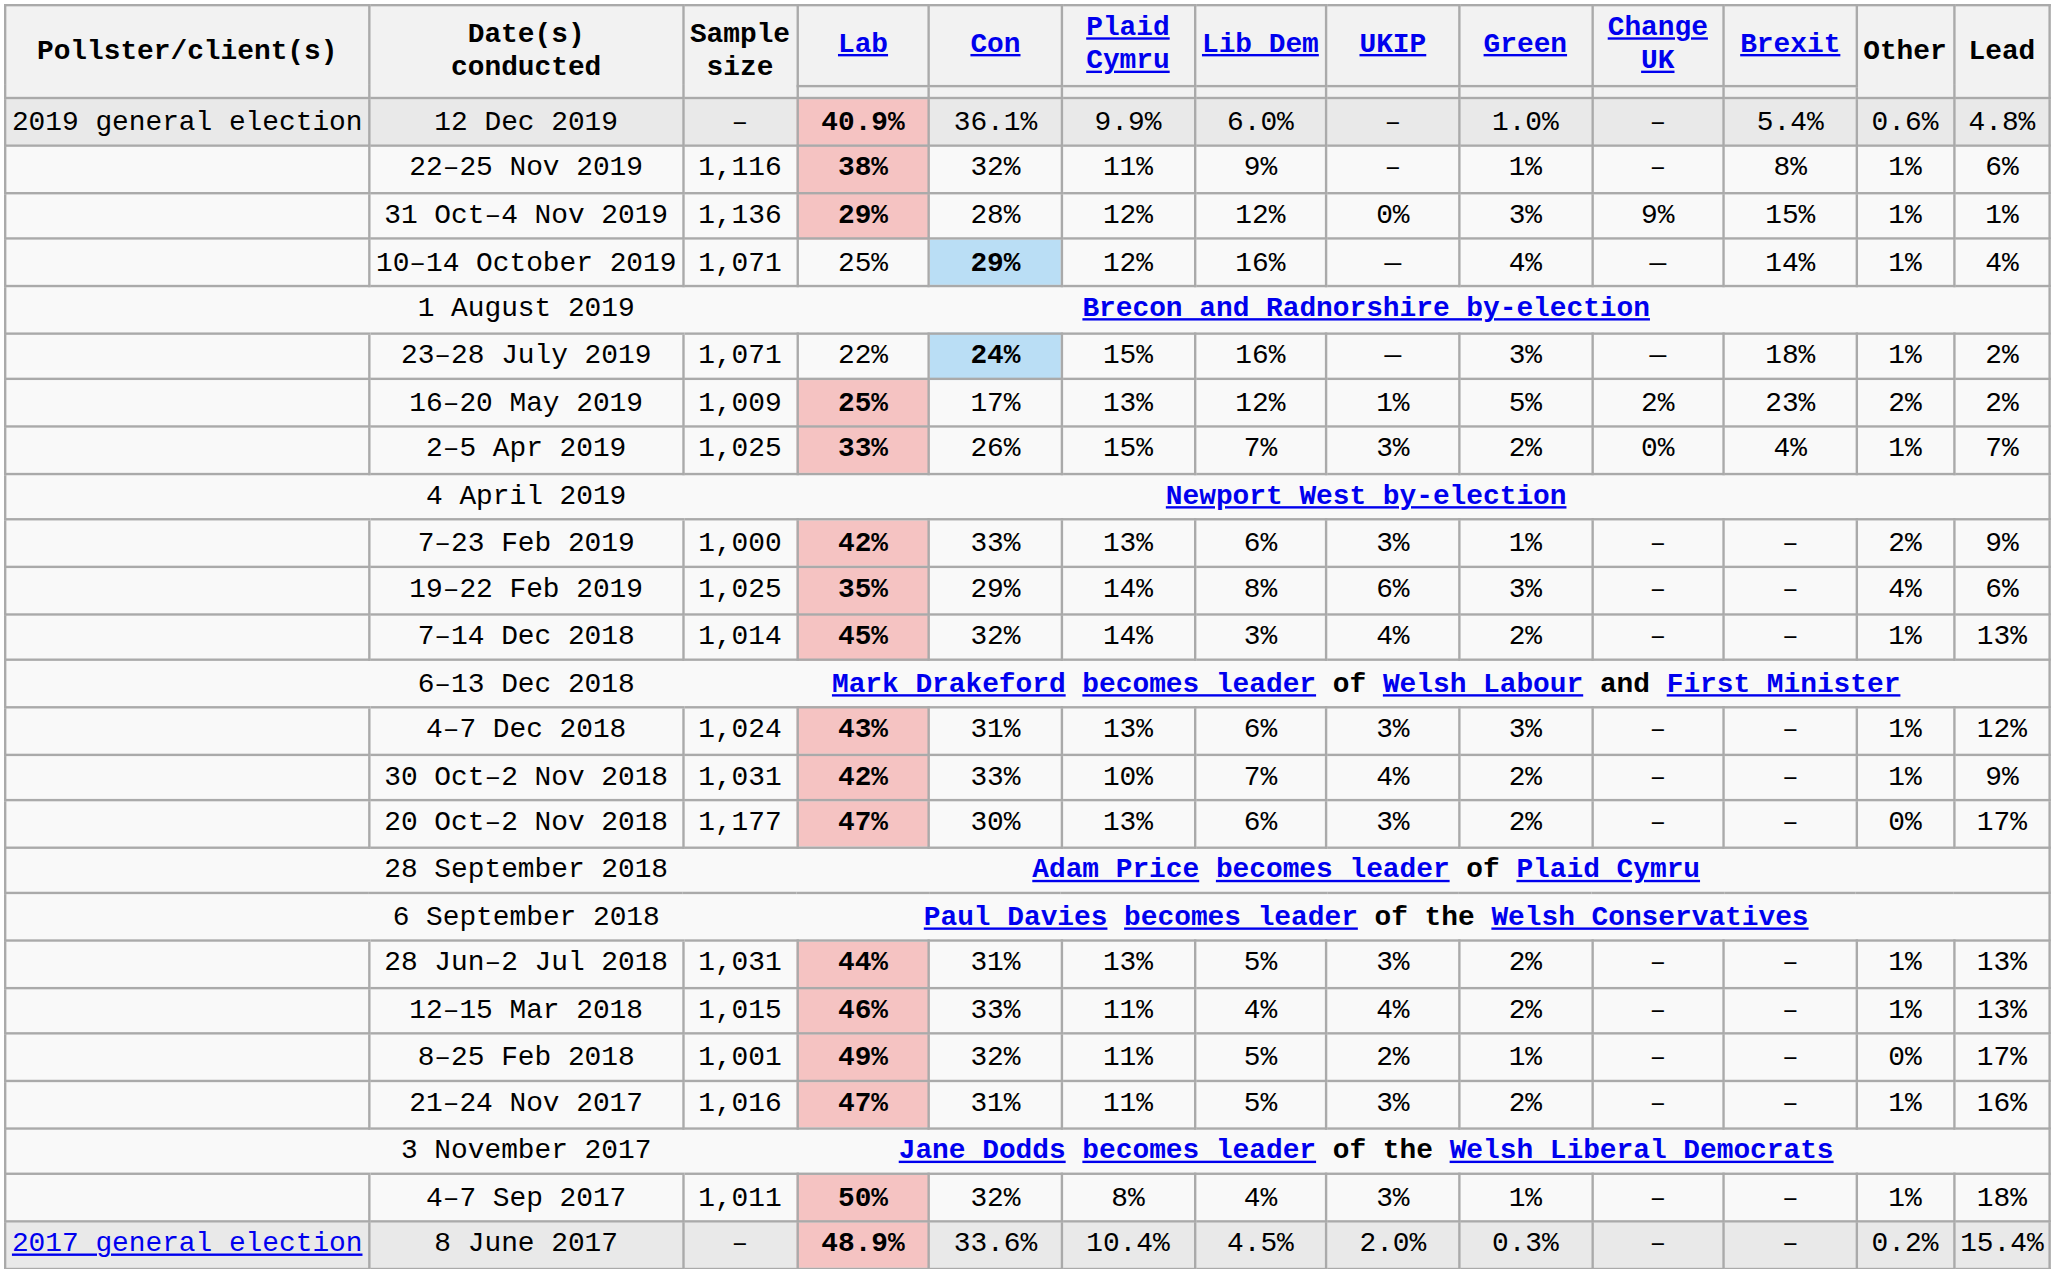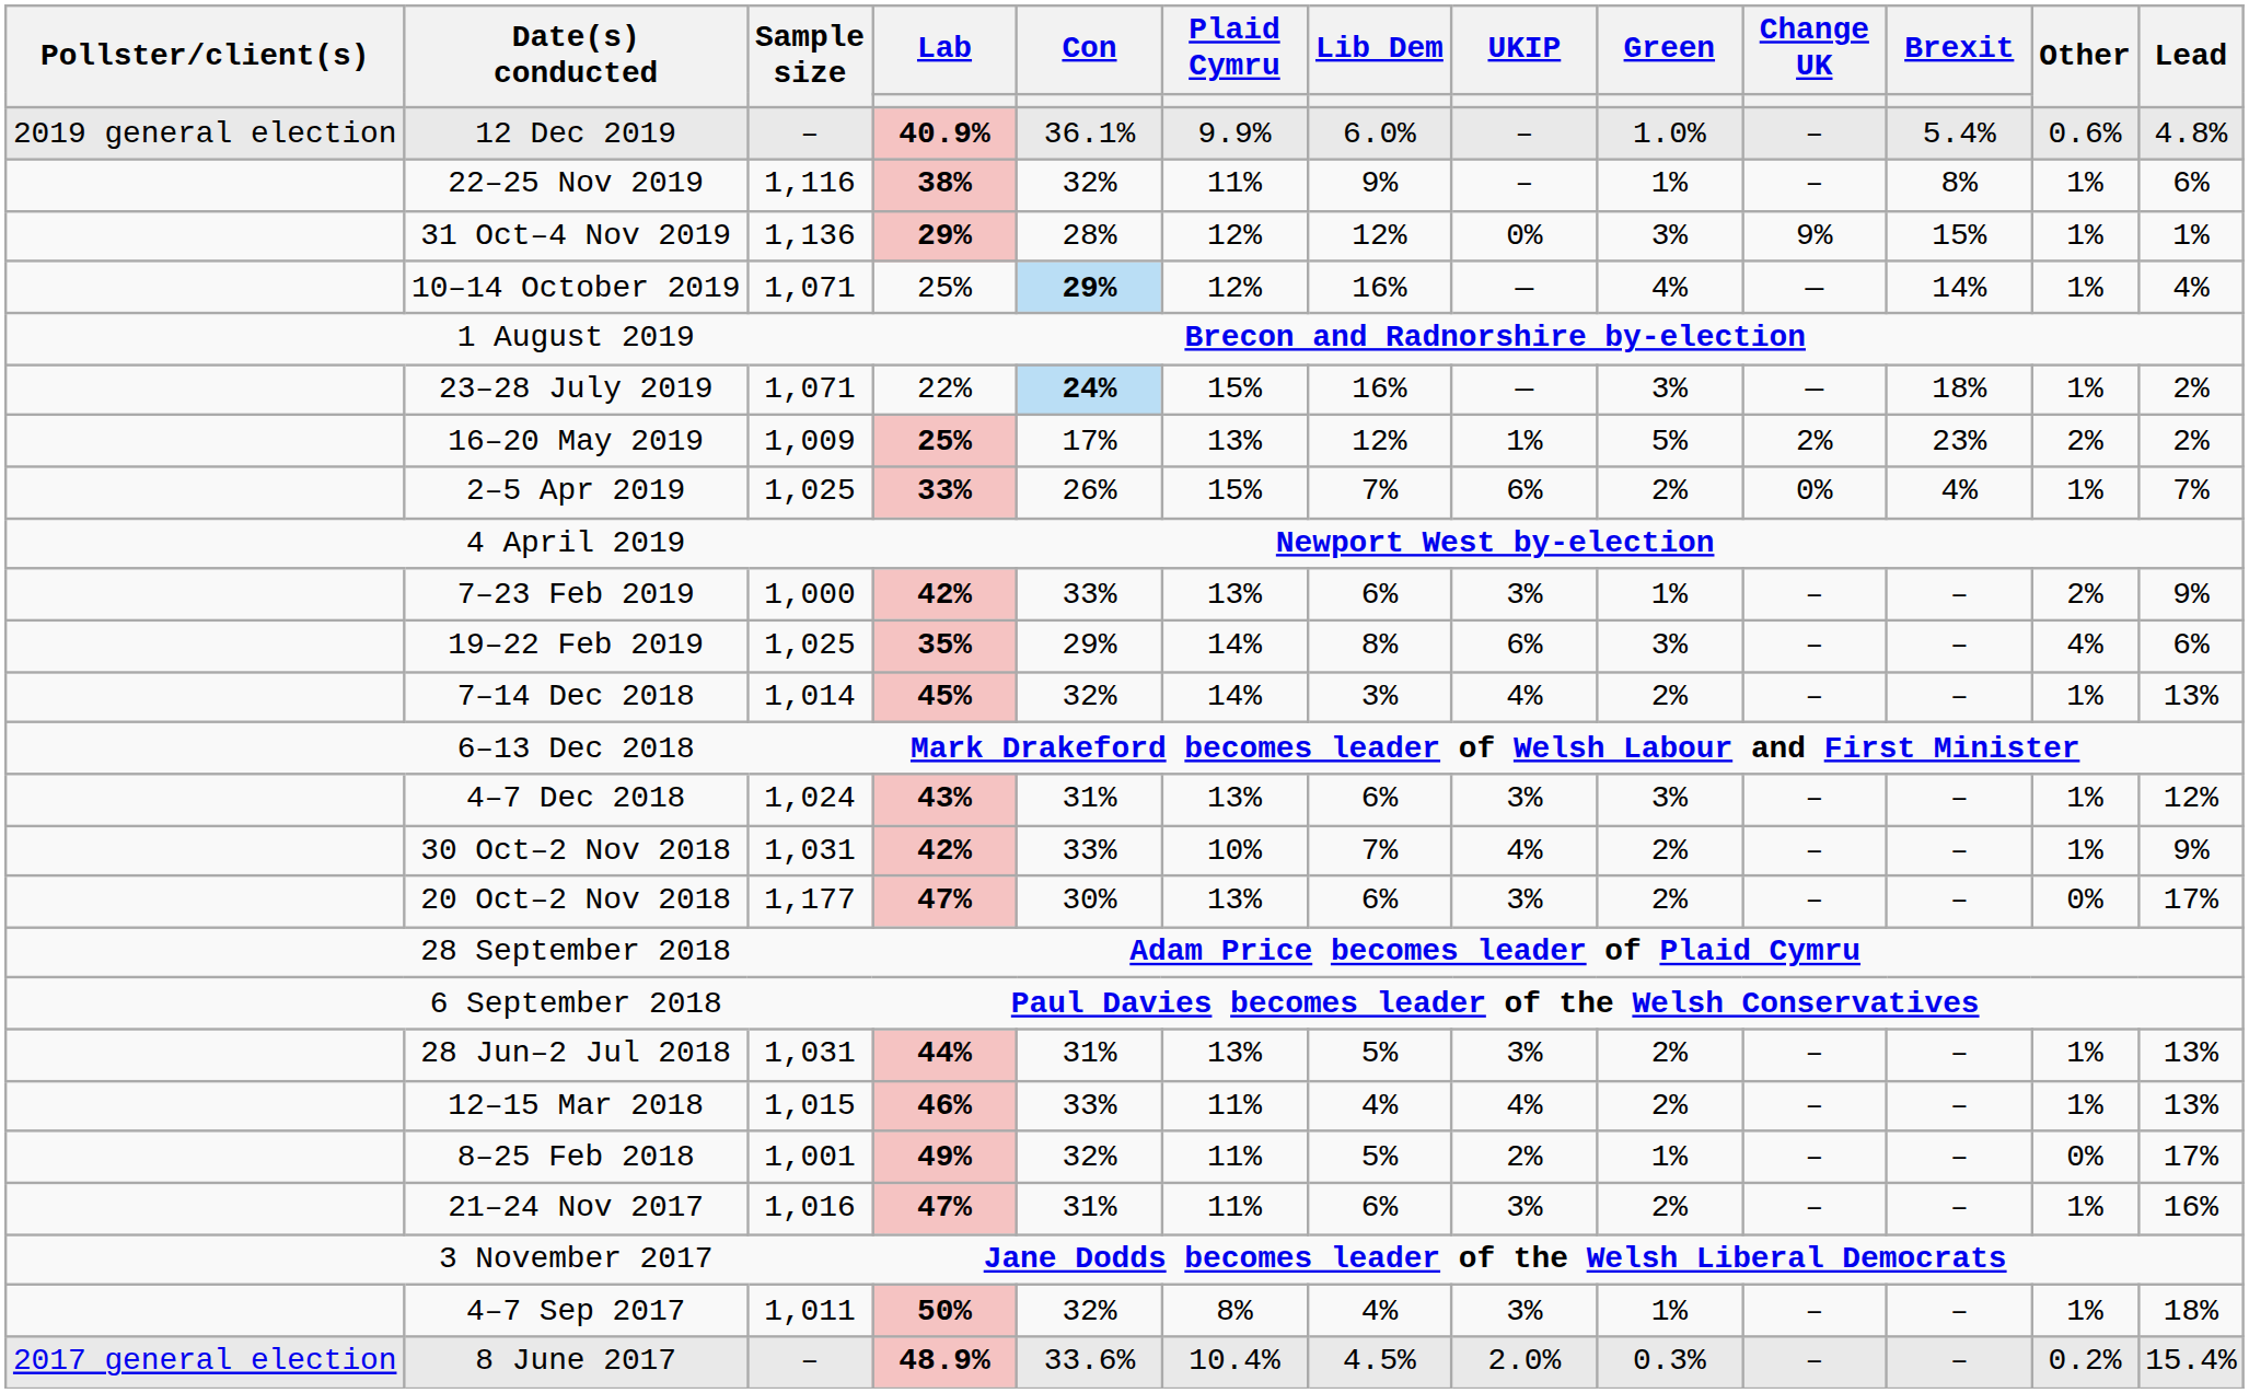2–5 Apr 2019 | UKIP: 3% -> 6%
21–24 Nov 2017 | Lib Dem: 5% -> 6%
